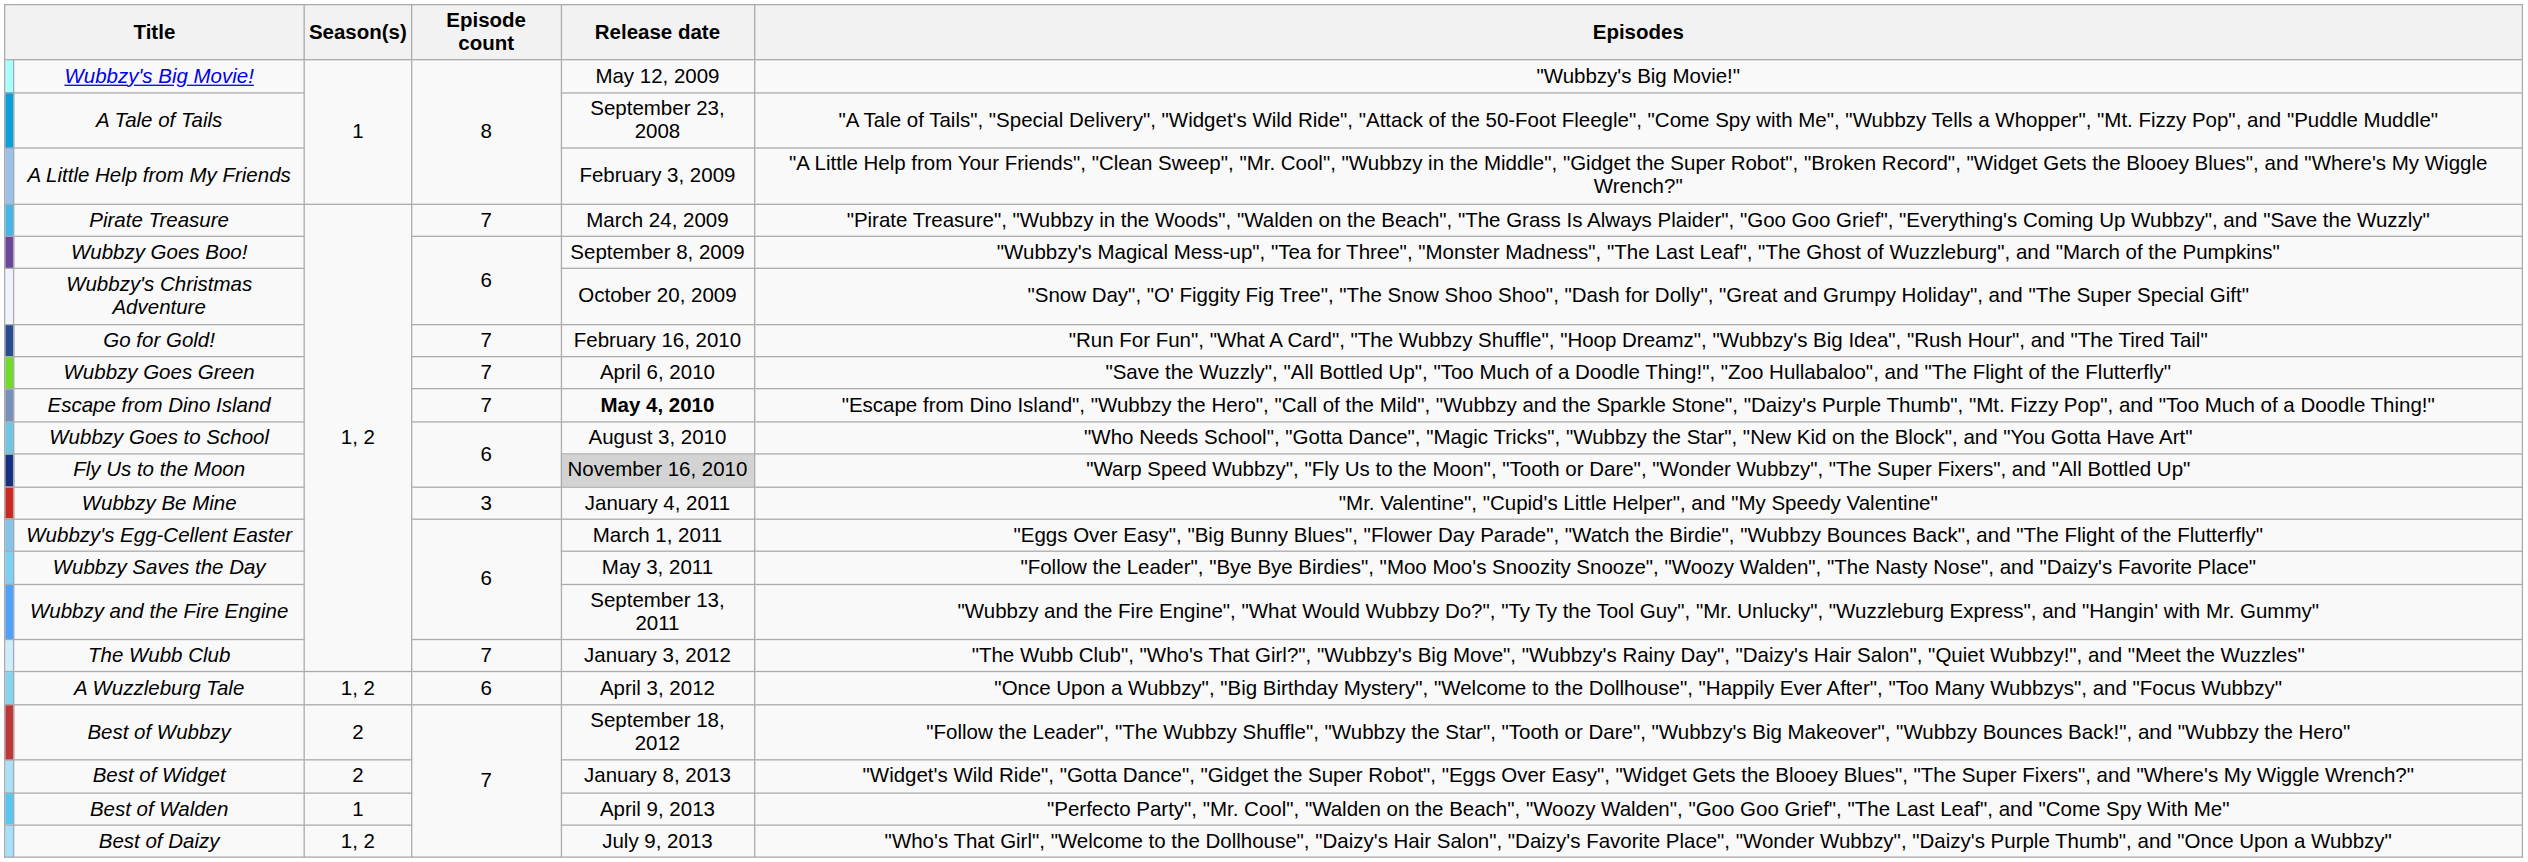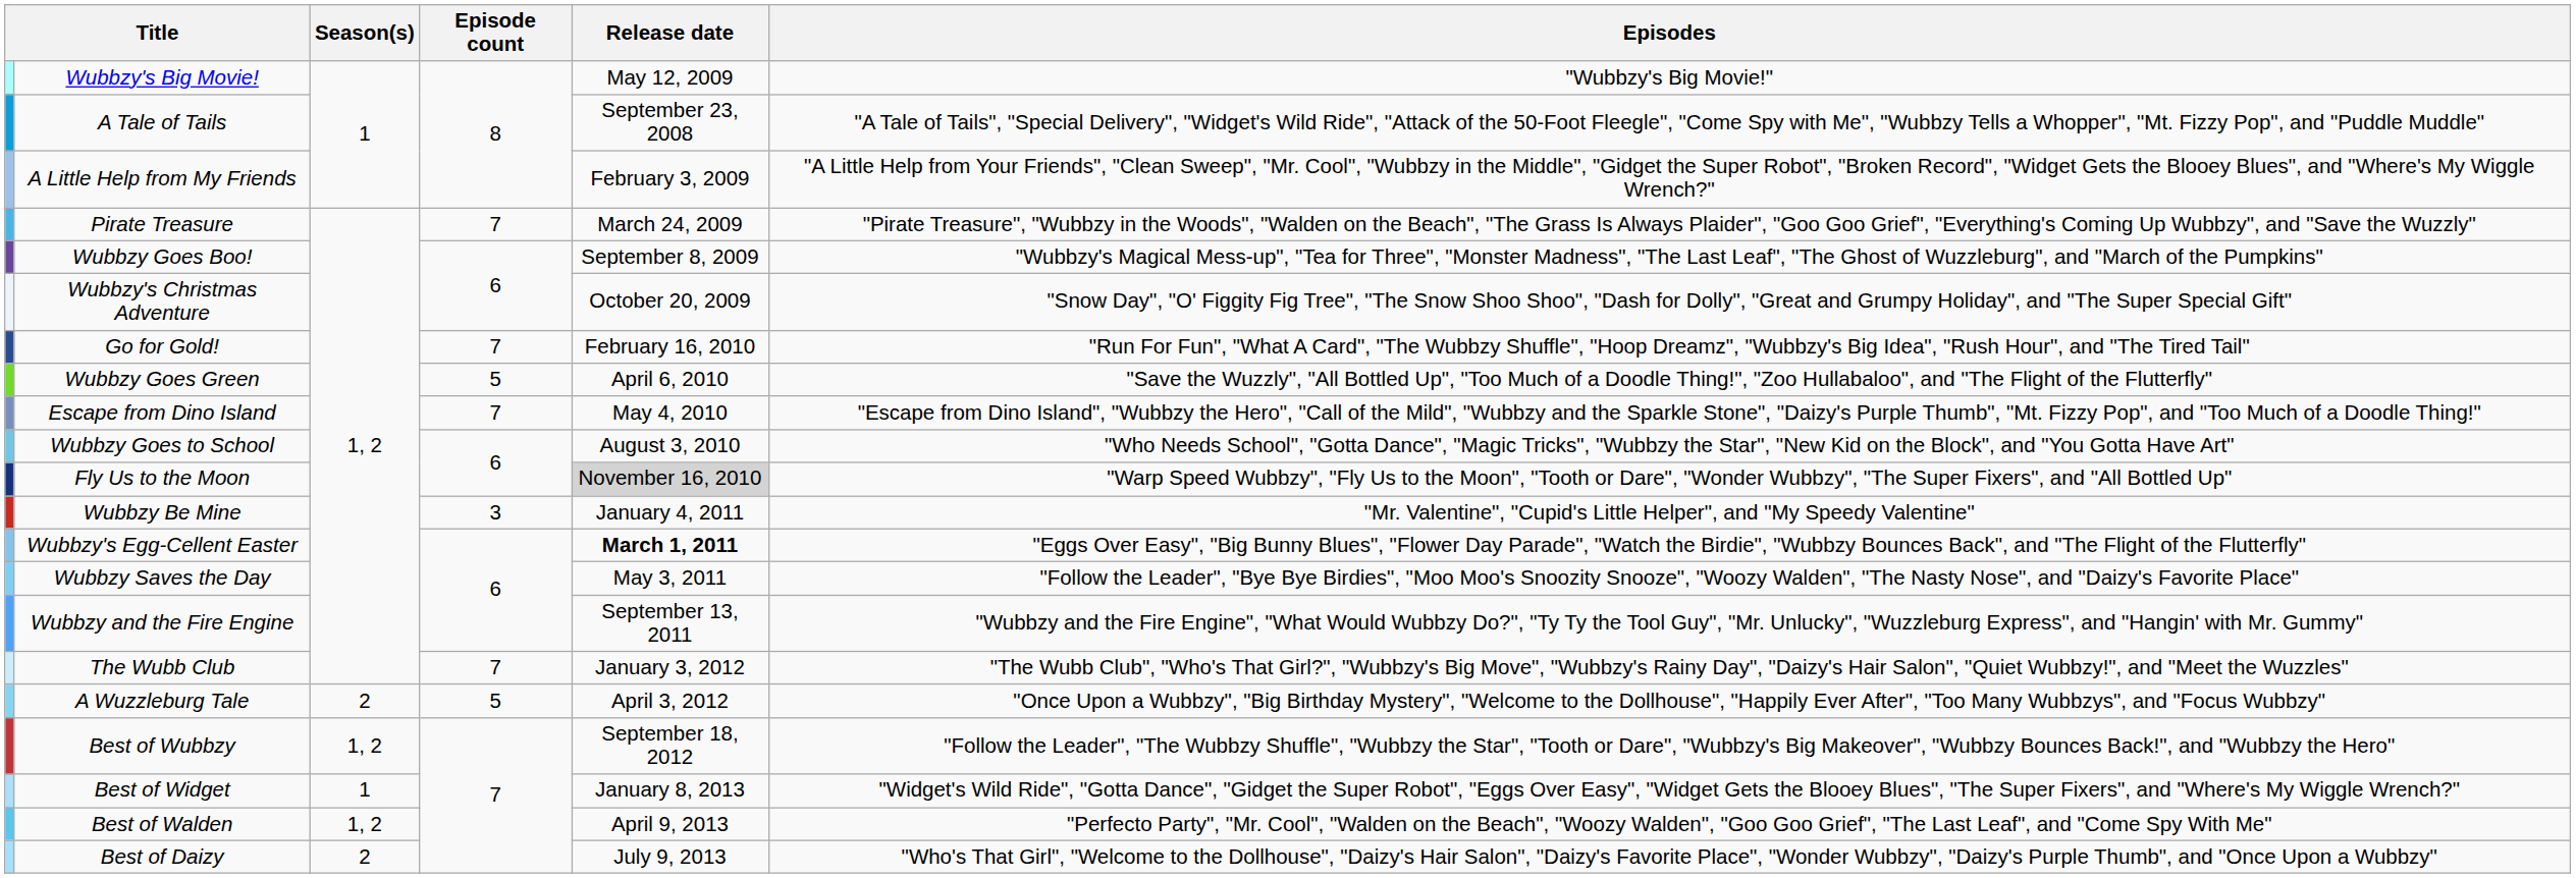Wubbzy Goes Green | Episode count: 7 -> 5
Escape from Dino Island | Release date: bold -> normal
Wubbzy's Egg-Cellent Easter | Release date: normal -> bold
A Wuzzleburg Tale | Season(s): 1, 2 -> 2
A Wuzzleburg Tale | Episode count: 6 -> 5
Best of Wubbzy | Season(s): 2 -> 1, 2
Best of Widget | Season(s): 2 -> 1
Best of Walden | Season(s): 1 -> 1, 2
Best of Daizy | Season(s): 1, 2 -> 2
